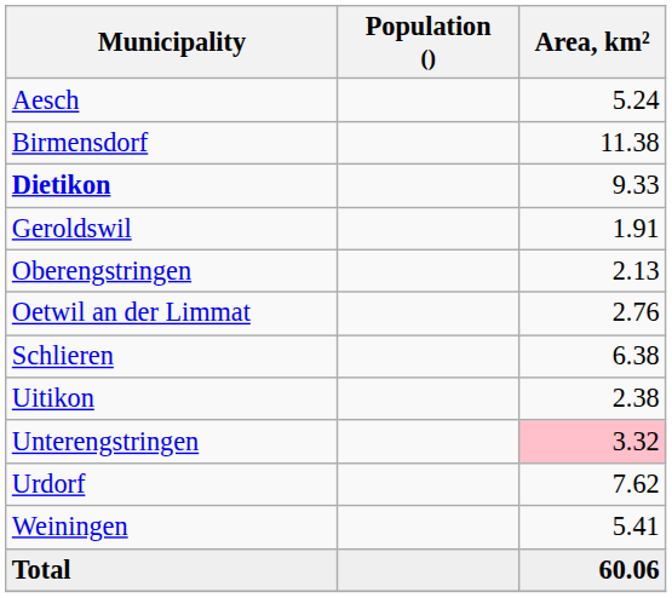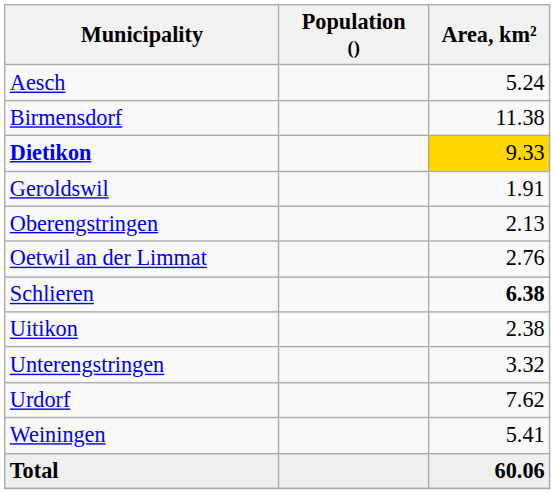Dietikon | Area, km²: no background -> gold background
Schlieren | Area, km²: normal -> bold
Unterengstringen | Area, km²: pink background -> no background
